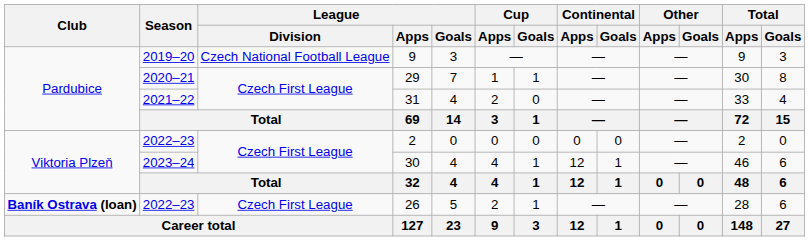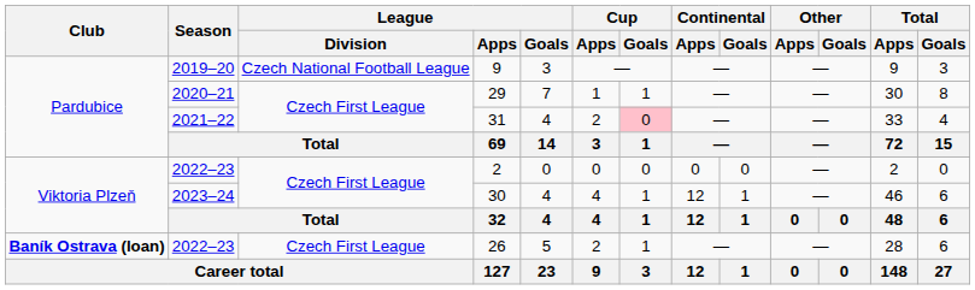31 | Cup / Goals: no background -> pink background
